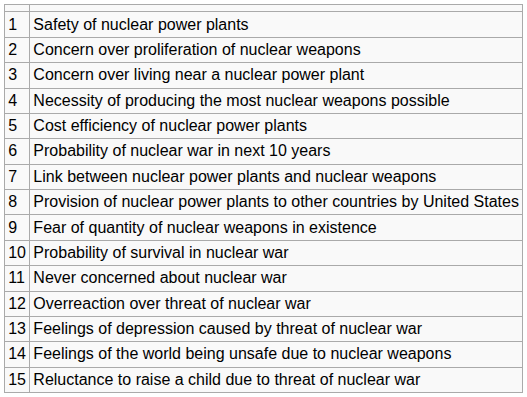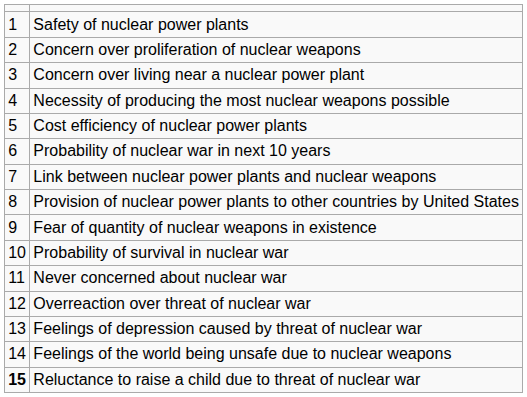Reluctance to raise a child due to threat of nuclear war | column 1: normal -> bold
